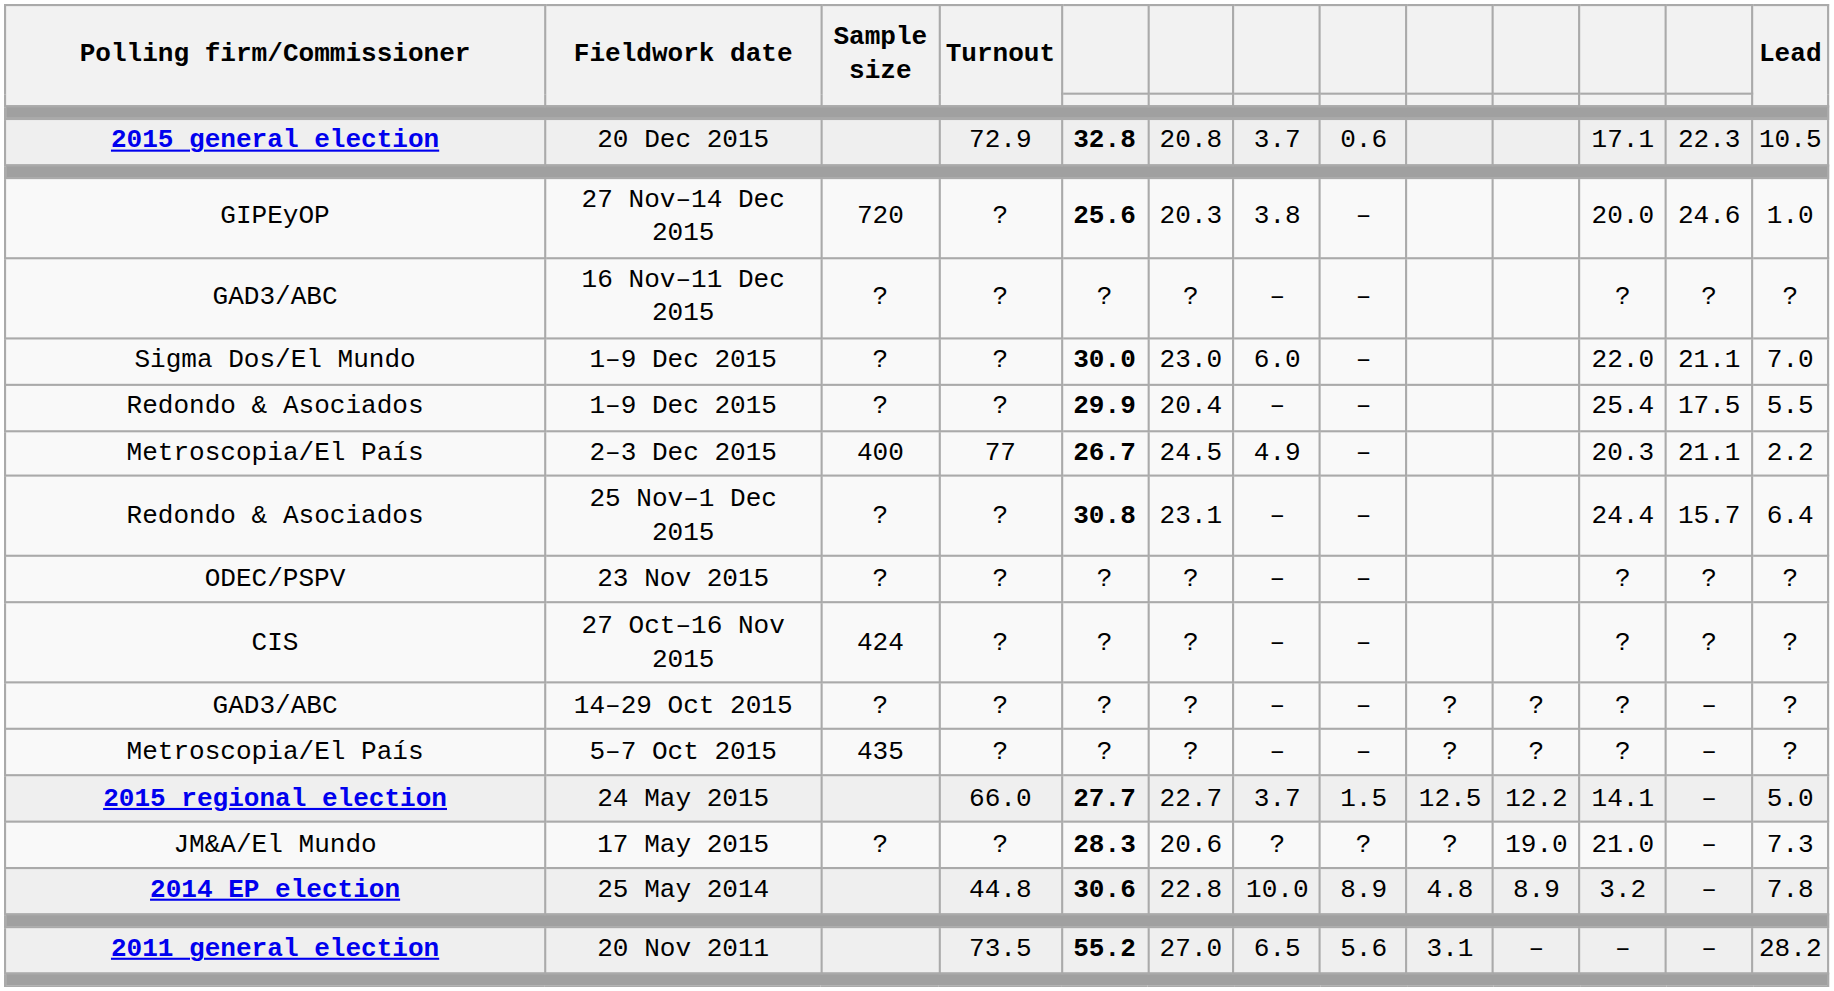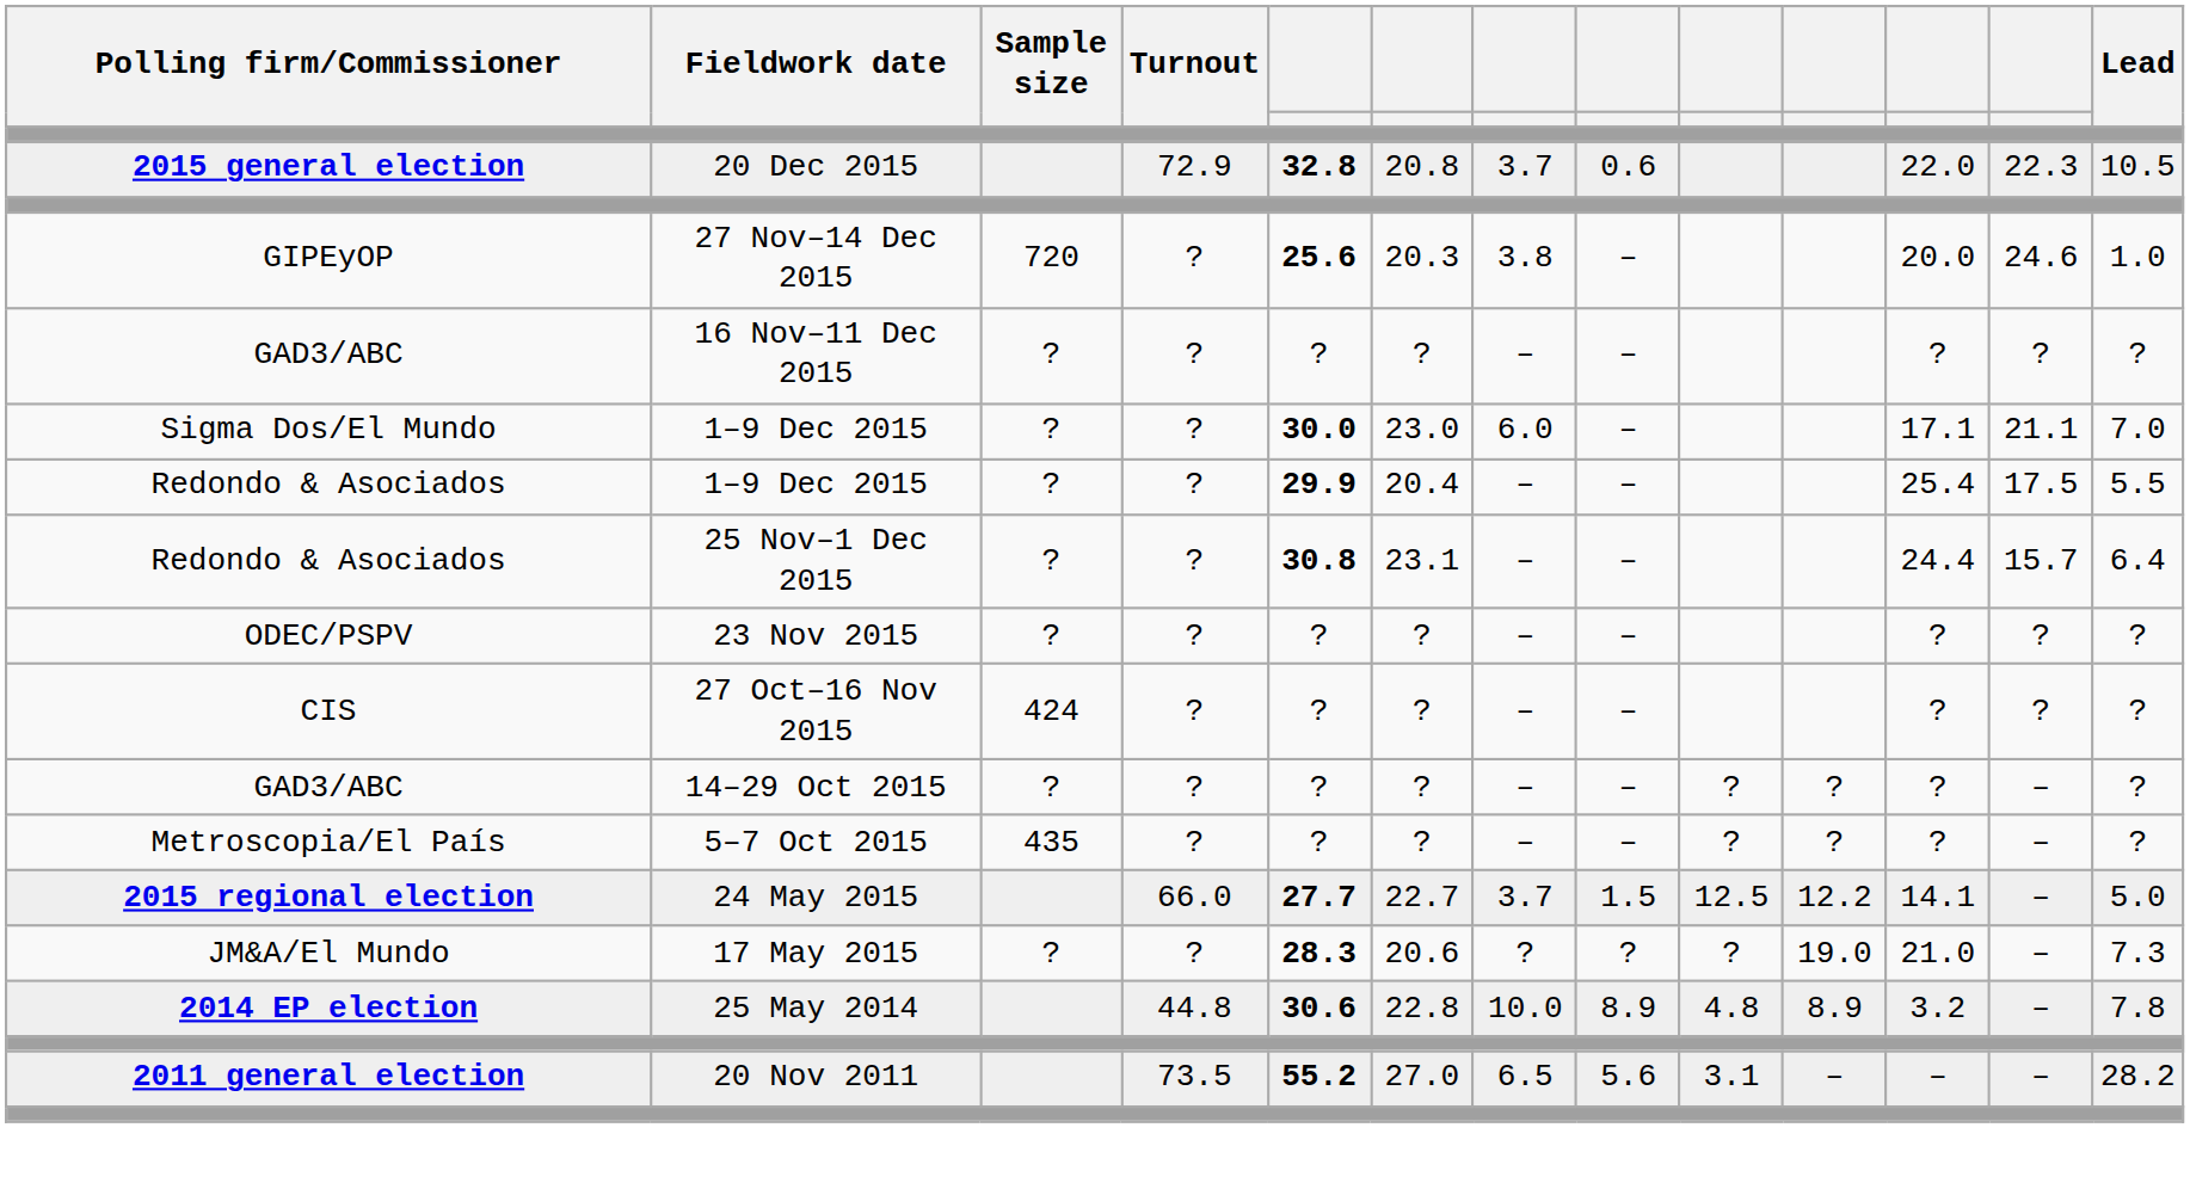20 Dec 2015 | column 11: 17.1 -> 22.0
Sigma Dos/El Mundo / 1–9 Dec 2015 | column 11: 22.0 -> 17.1
- row: Metroscopia/El País | 2–3 Dec 2015 | 400 | 77 | 26.7 | 24.5 | 4.9 | – | 20.3 | 21.1 | 2.2
